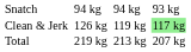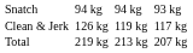Clean & Jerk | column 4: lightgreen background -> no background
